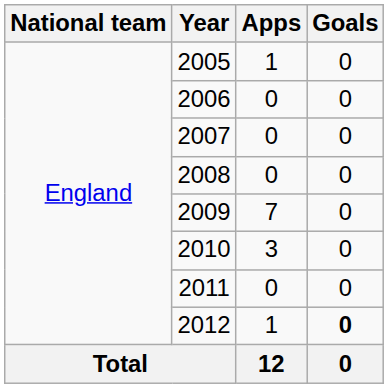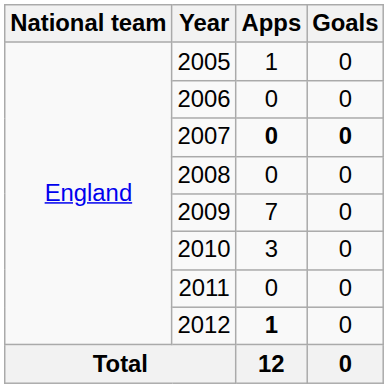2007 | Apps: normal -> bold
2007 | Goals: normal -> bold
2012 | Apps: normal -> bold
2012 | Goals: bold -> normal
